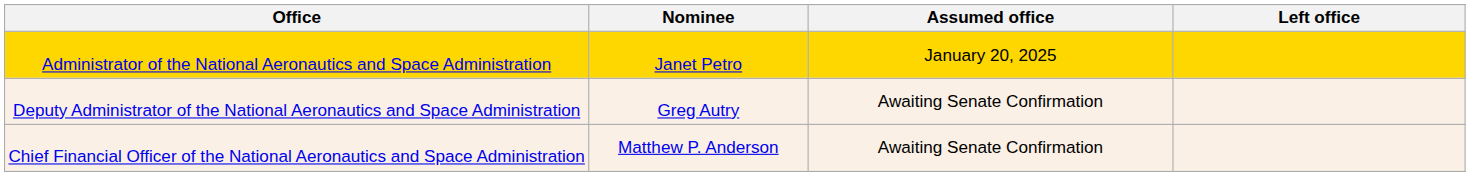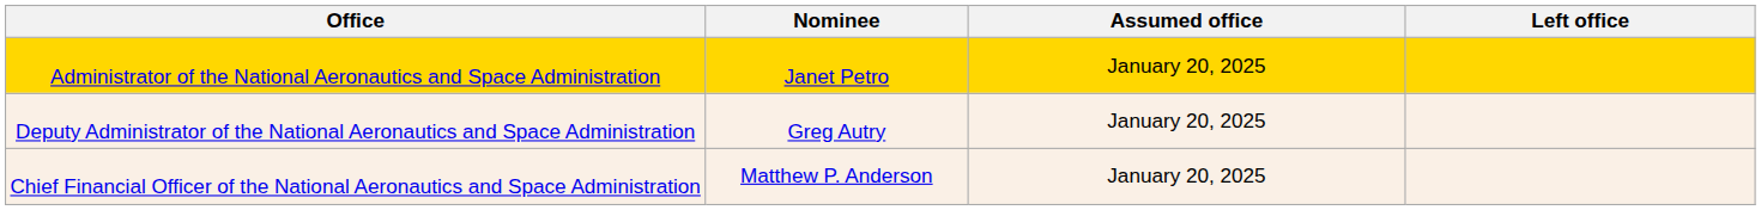row 3 | Assumed office: Awaiting Senate Confirmation -> January 20, 2025
row 4 | Assumed office: Awaiting Senate Confirmation -> January 20, 2025
